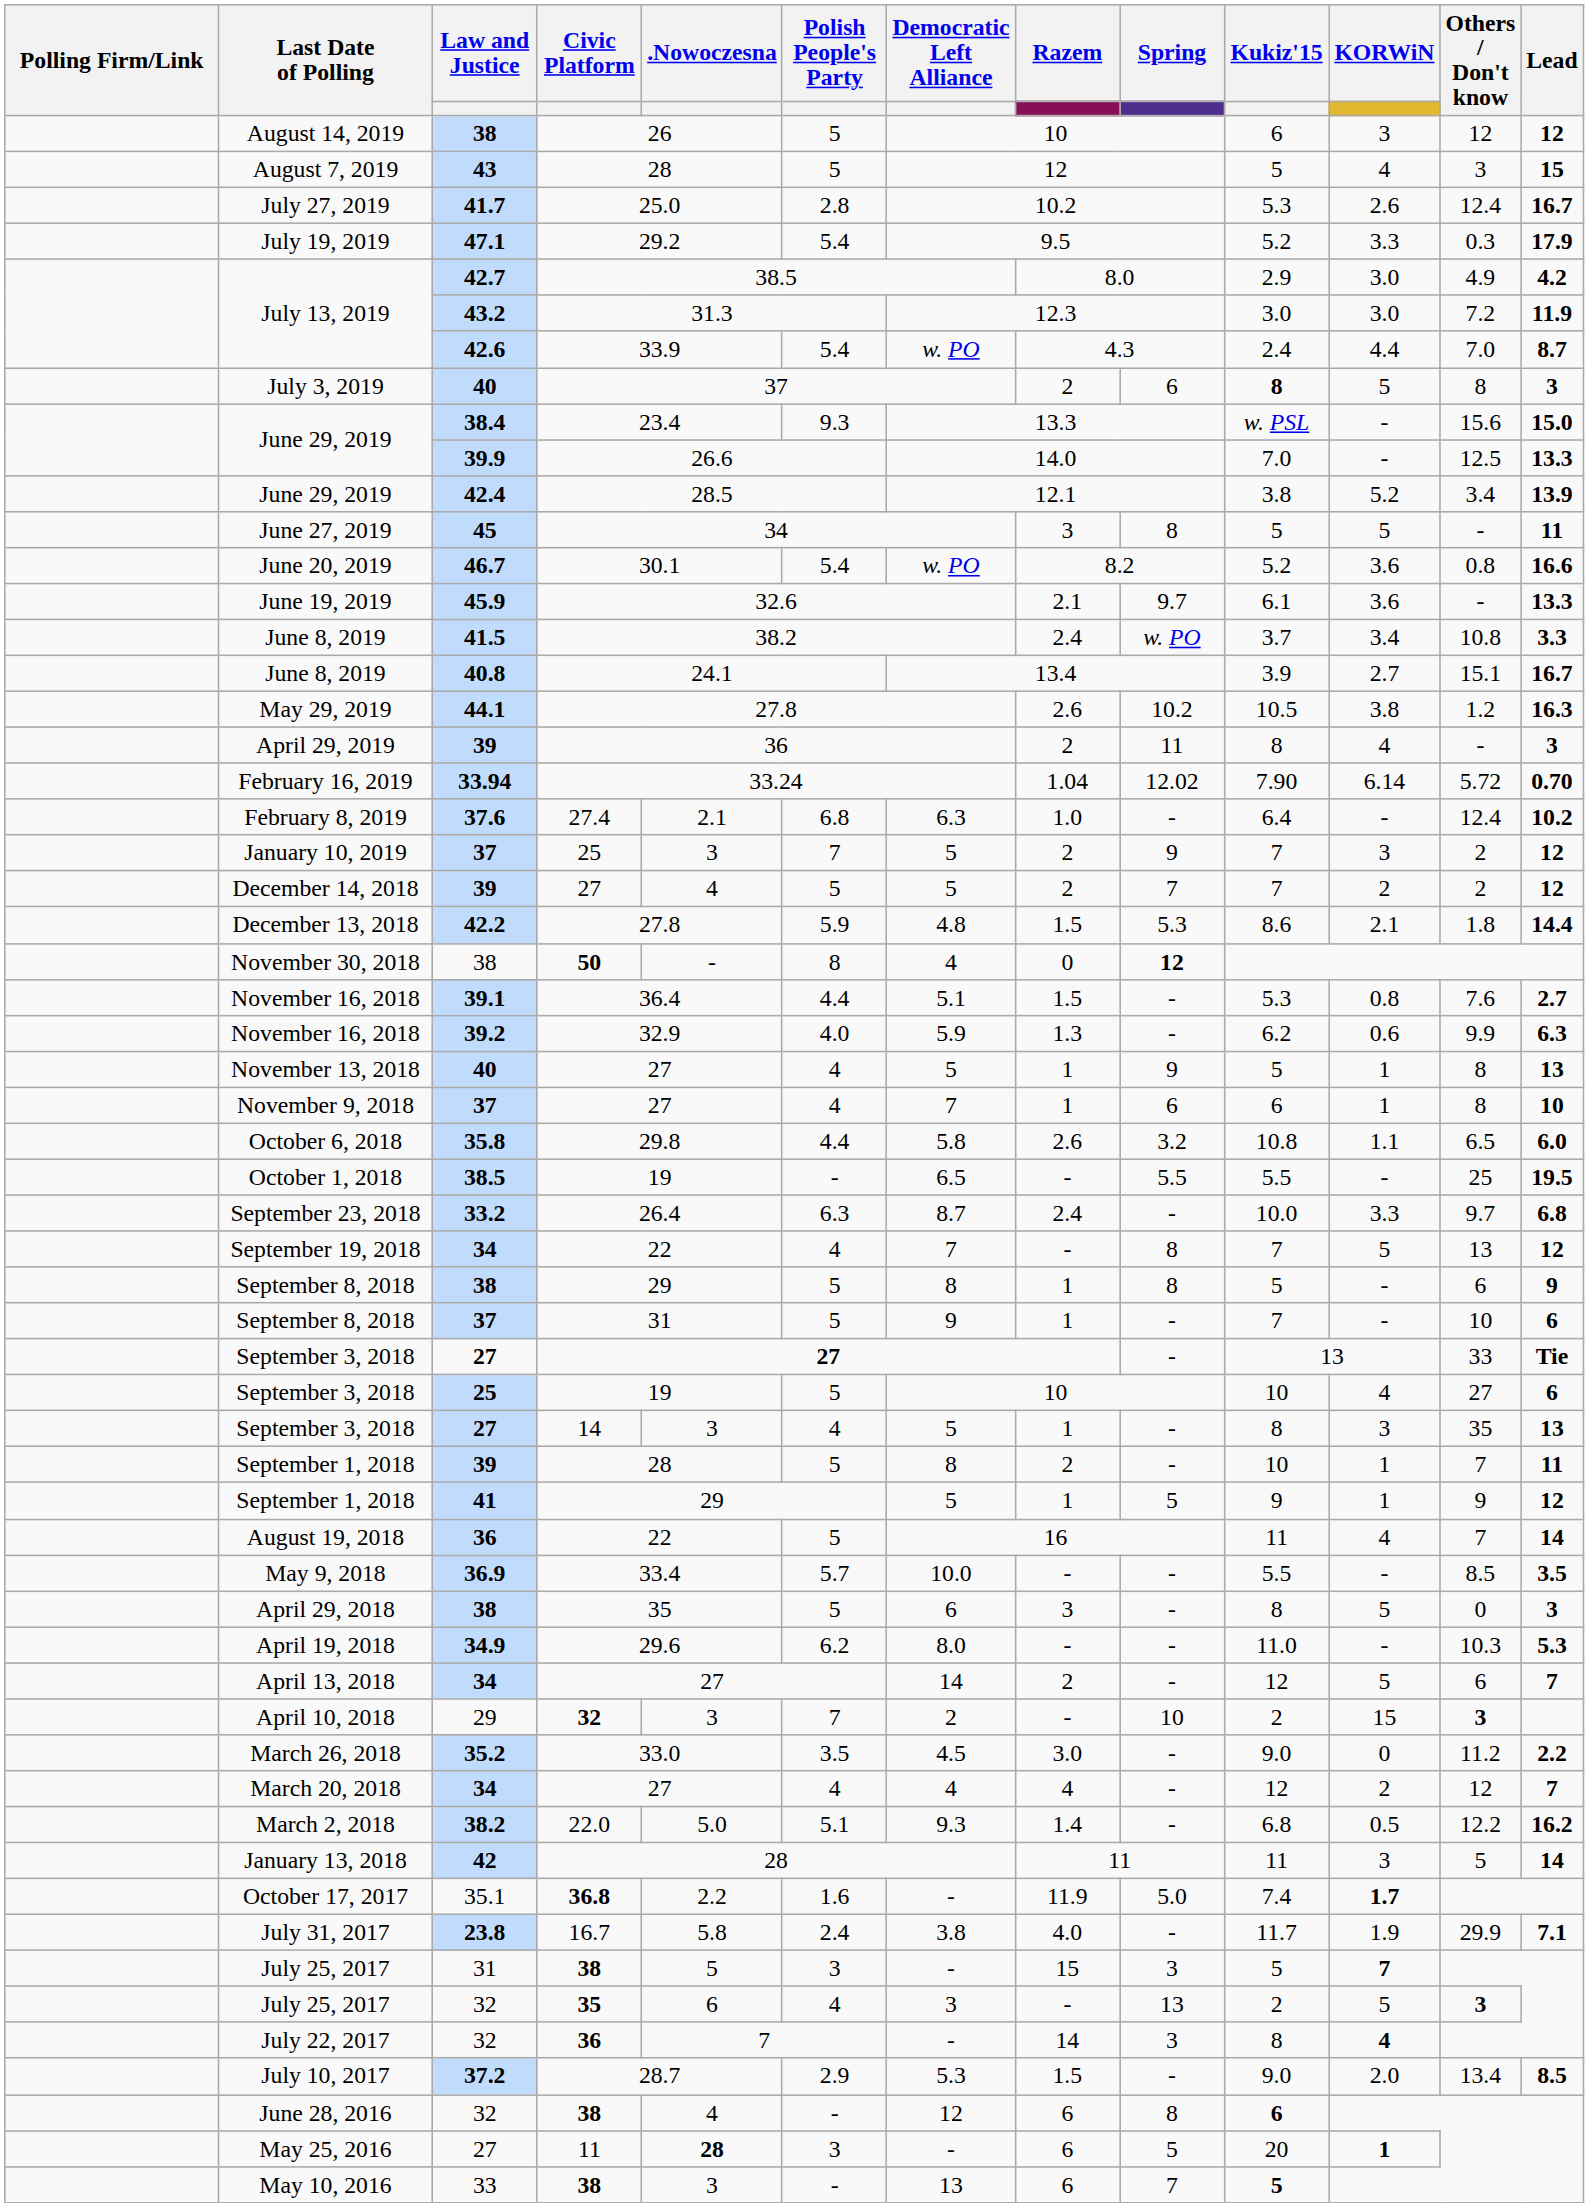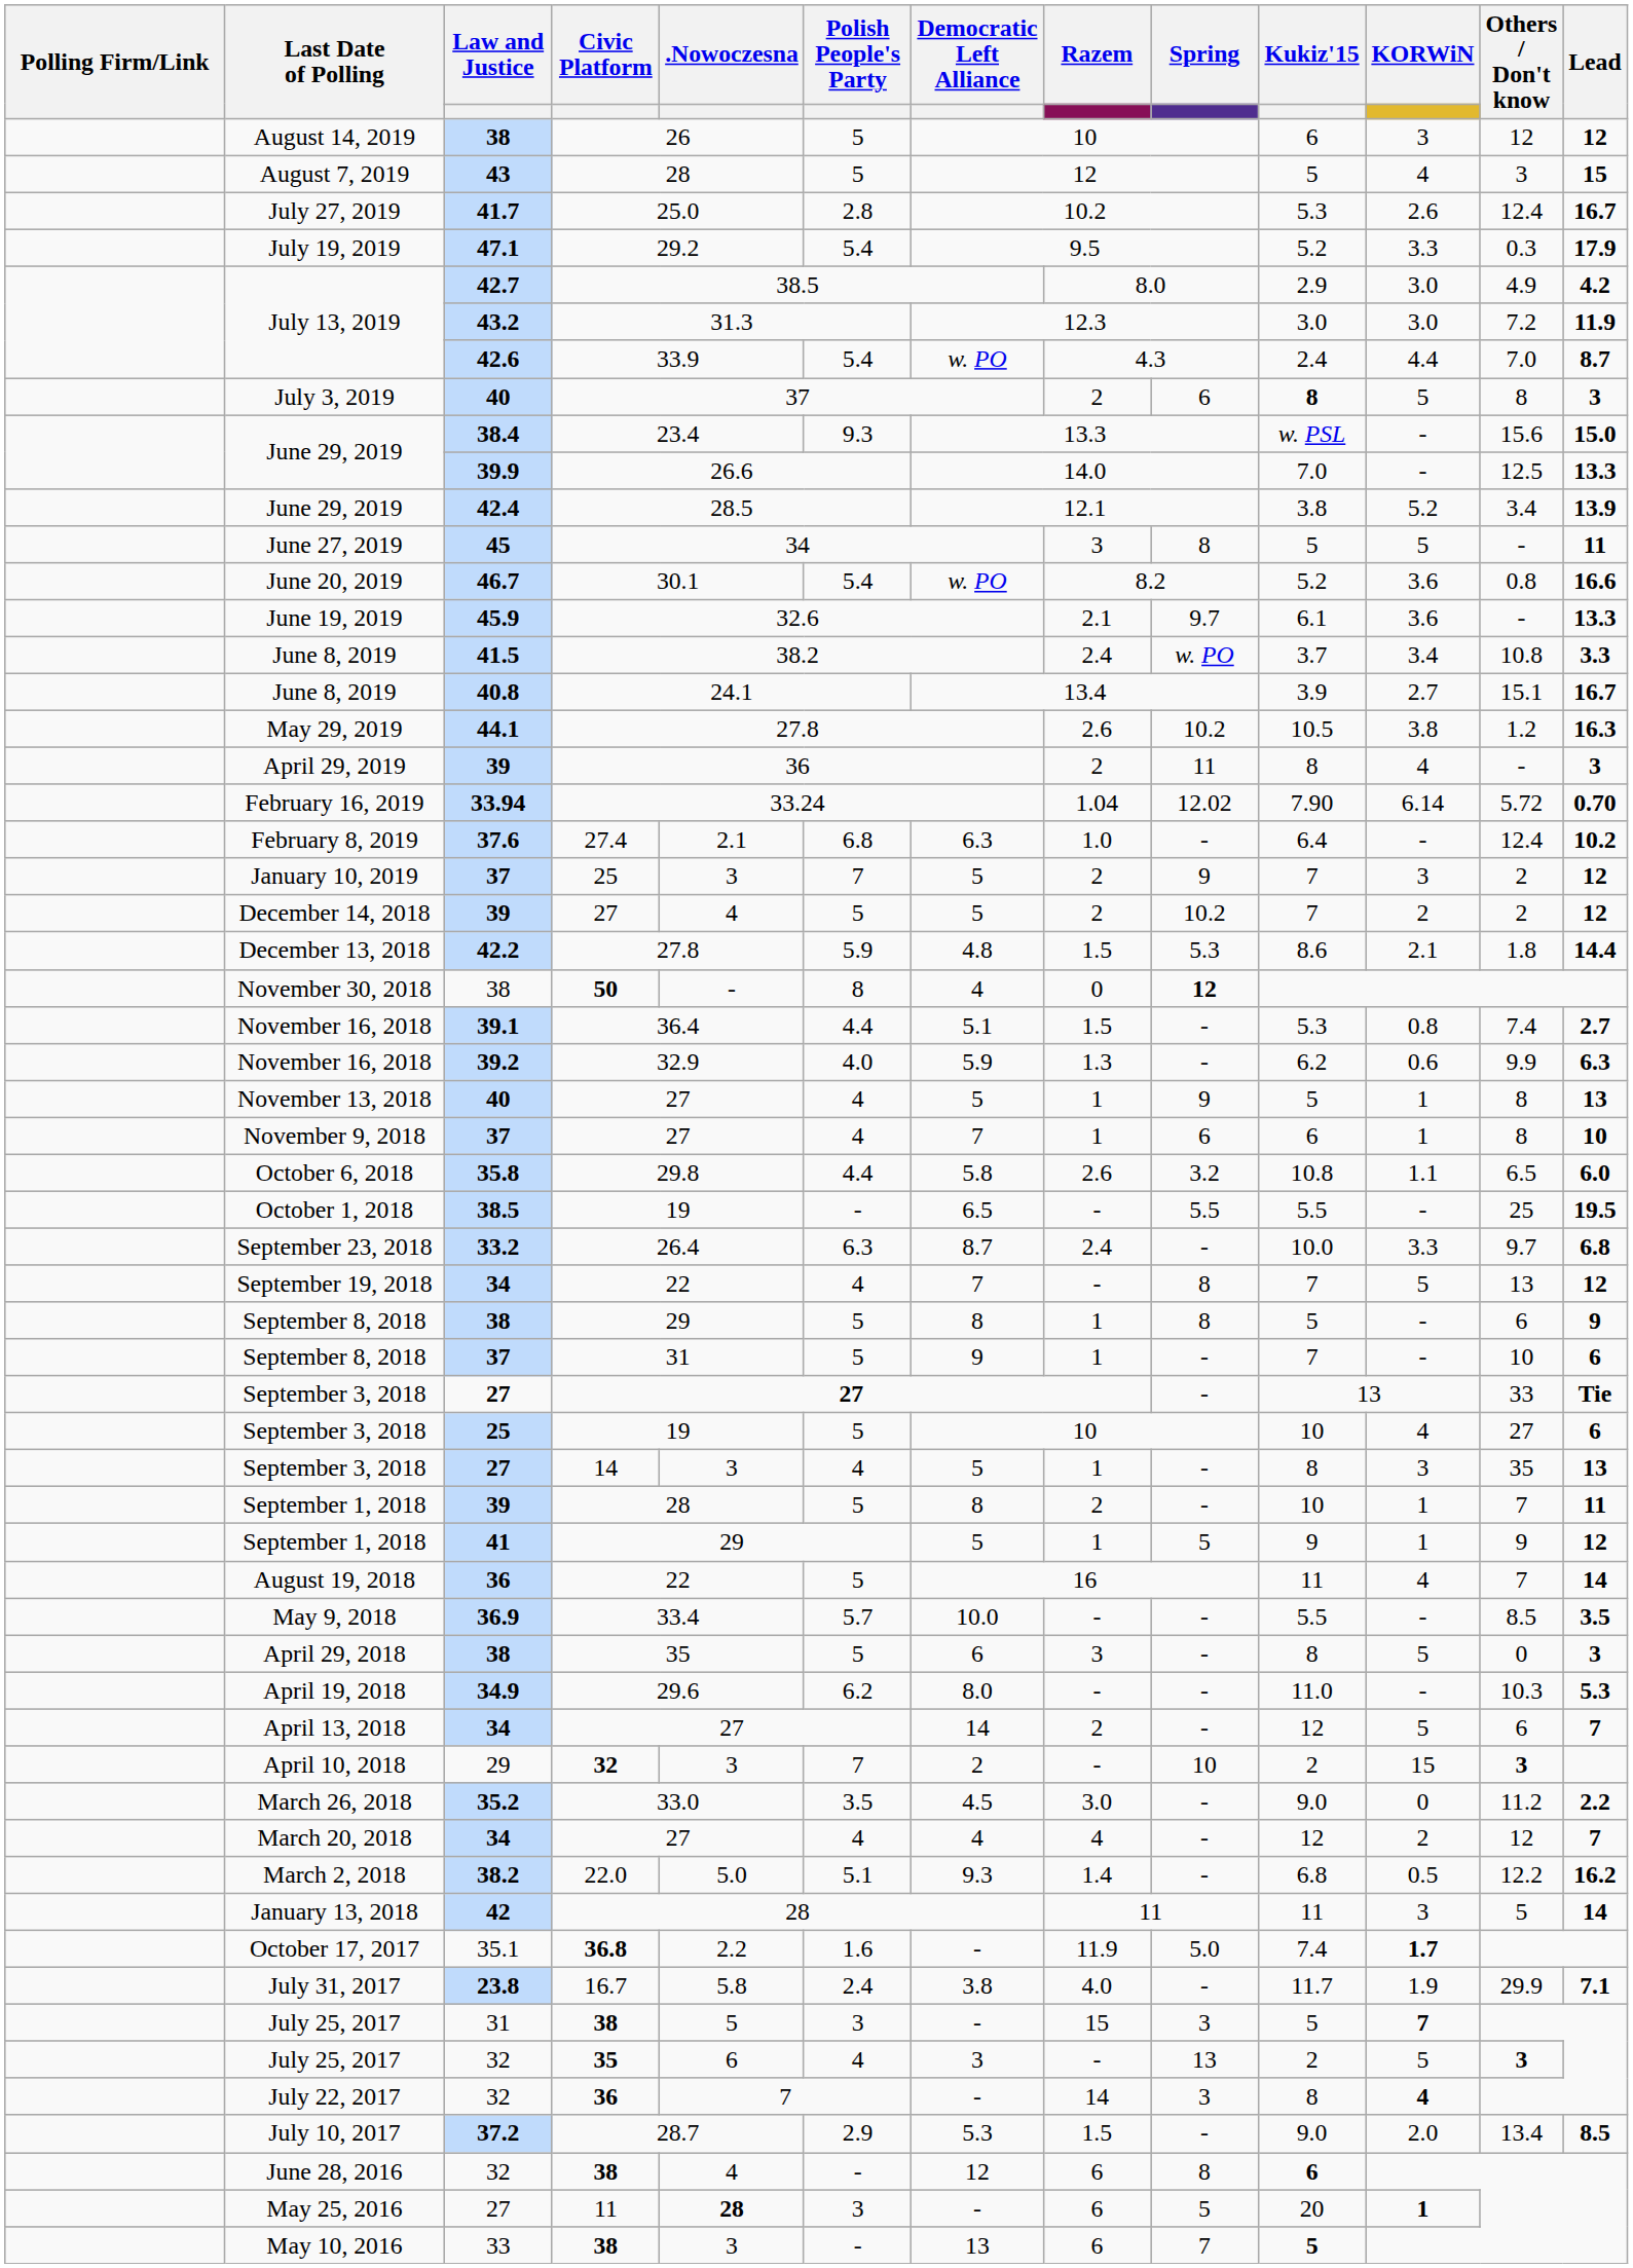December 14, 2018 | Spring: 7 -> 10.2
November 16, 2018 / 36.4 | Others / Don't know: 7.6 -> 7.4
